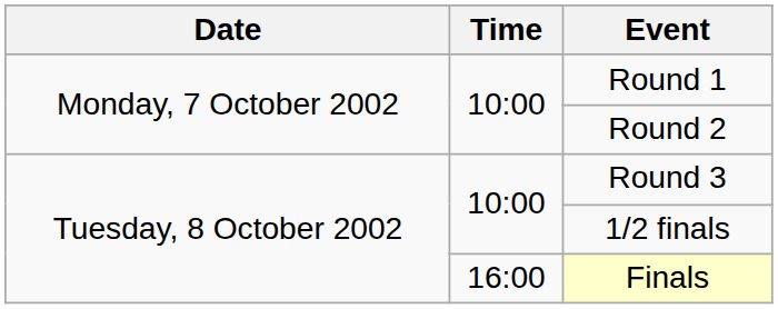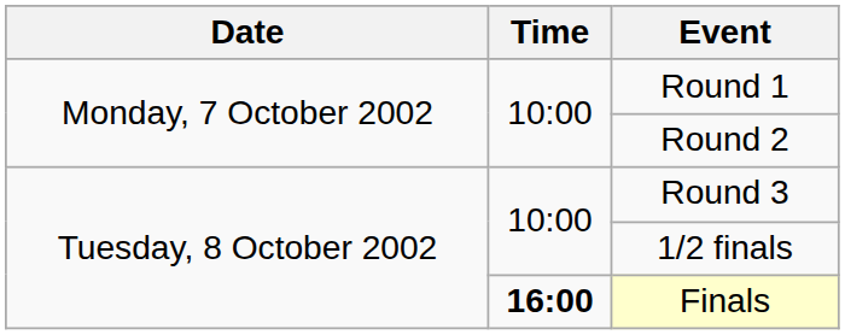Finals | Time: normal -> bold
